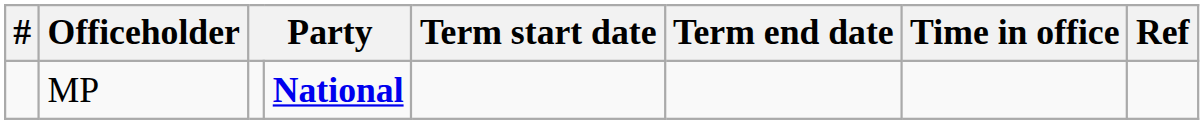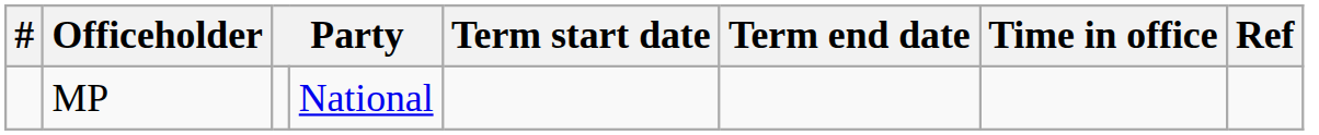MP | column 4: bold -> normal
